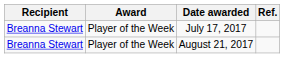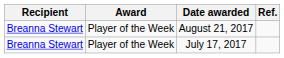rows swapped: July 17, 2017 <-> August 21, 2017
